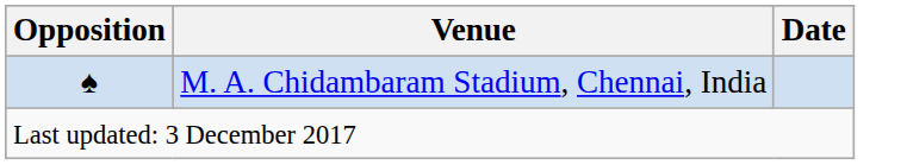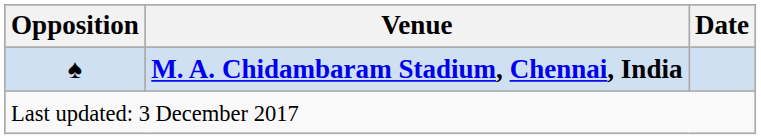♠ | Venue: normal -> bold
